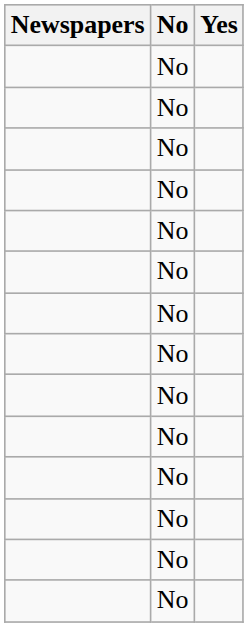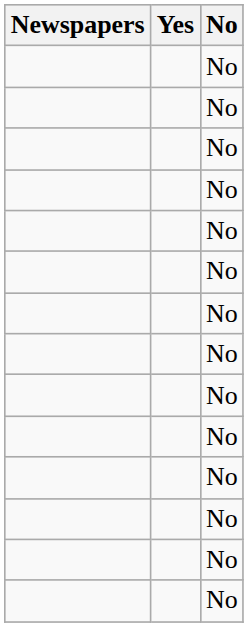columns swapped: Yes <-> No
